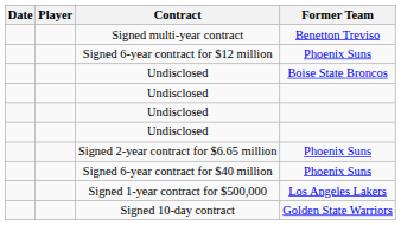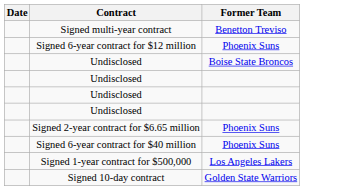- column: Player
